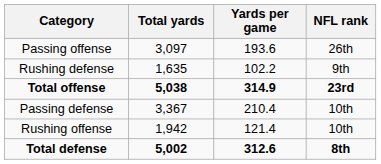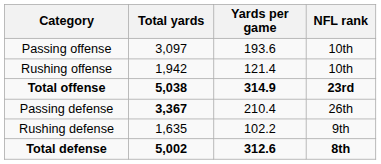Passing offense | NFL rank: 26th -> 10th
rows swapped: Rushing offense <-> Rushing defense
Passing defense | Total yards: normal -> bold
Passing defense | NFL rank: 10th -> 26th
